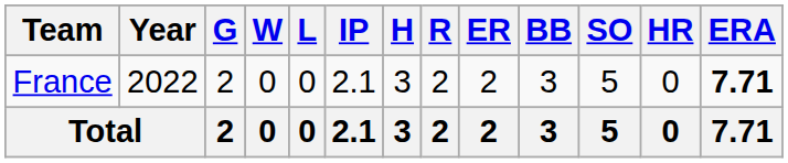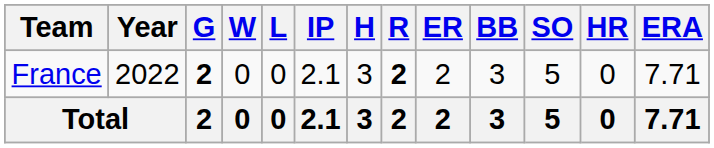France | G: normal -> bold
France | R: normal -> bold
France | ERA: bold -> normal
